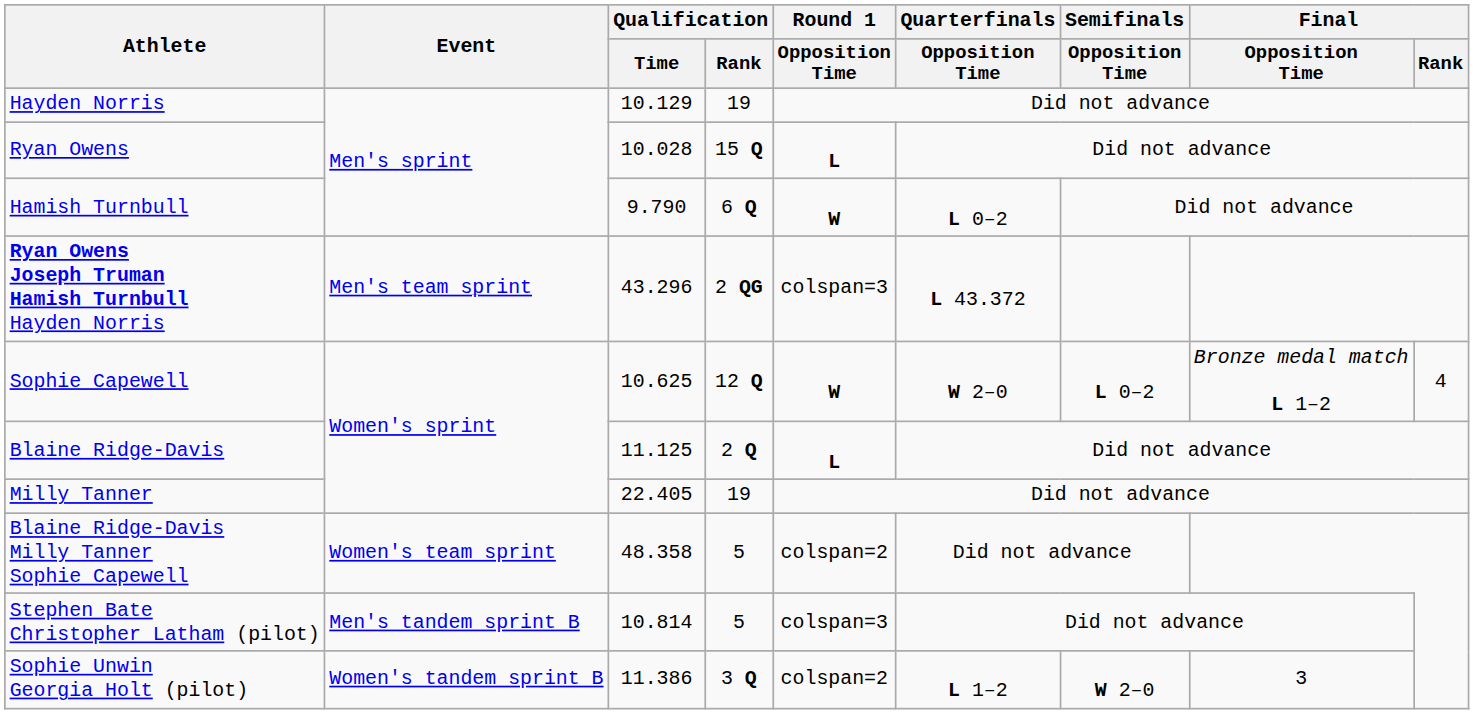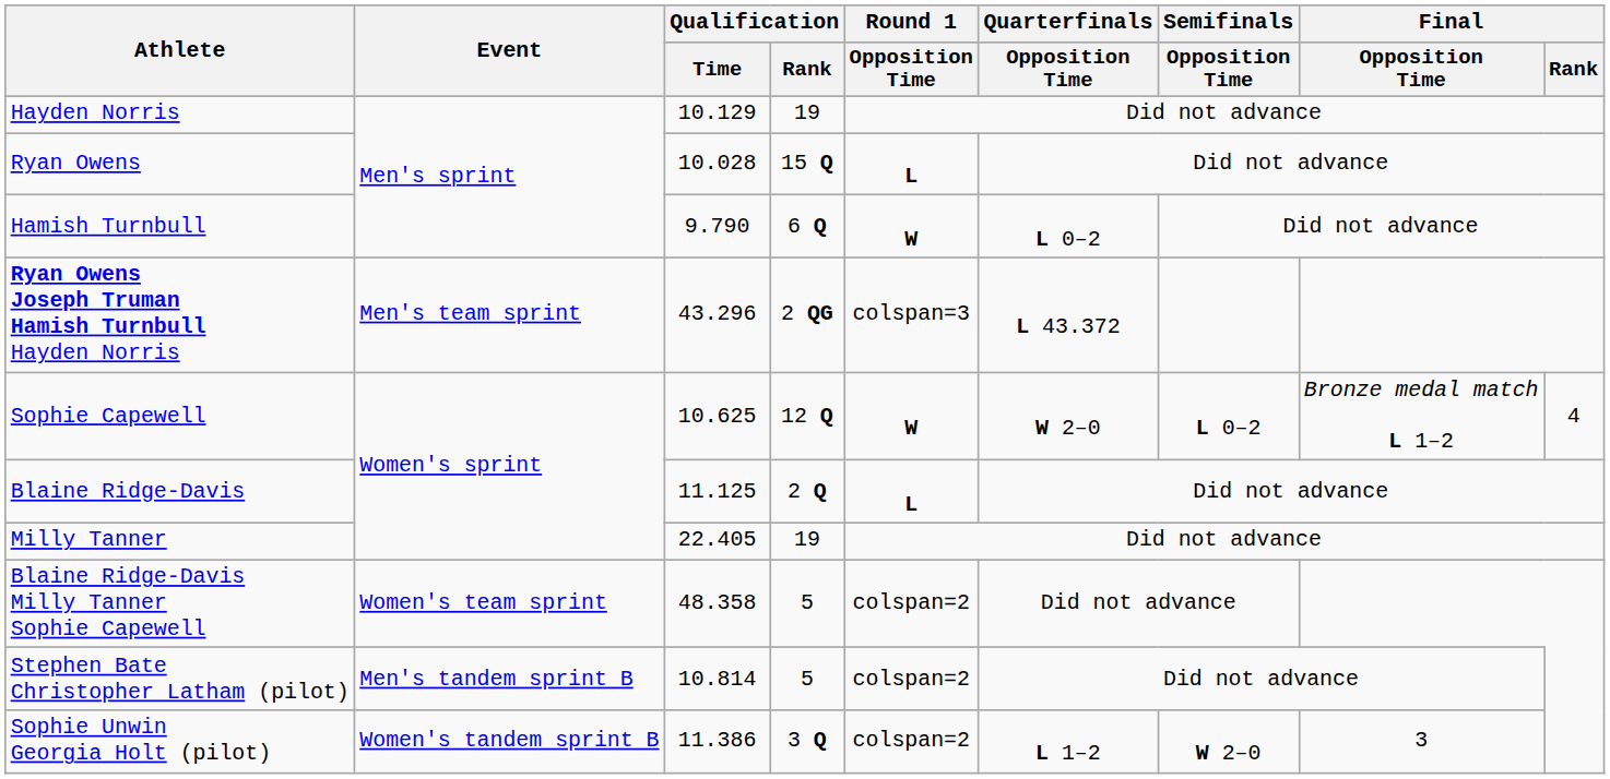Stephen Bate Christopher Latham (pilot) | Round 1 / Opposition Time: colspan=3 -> colspan=2
